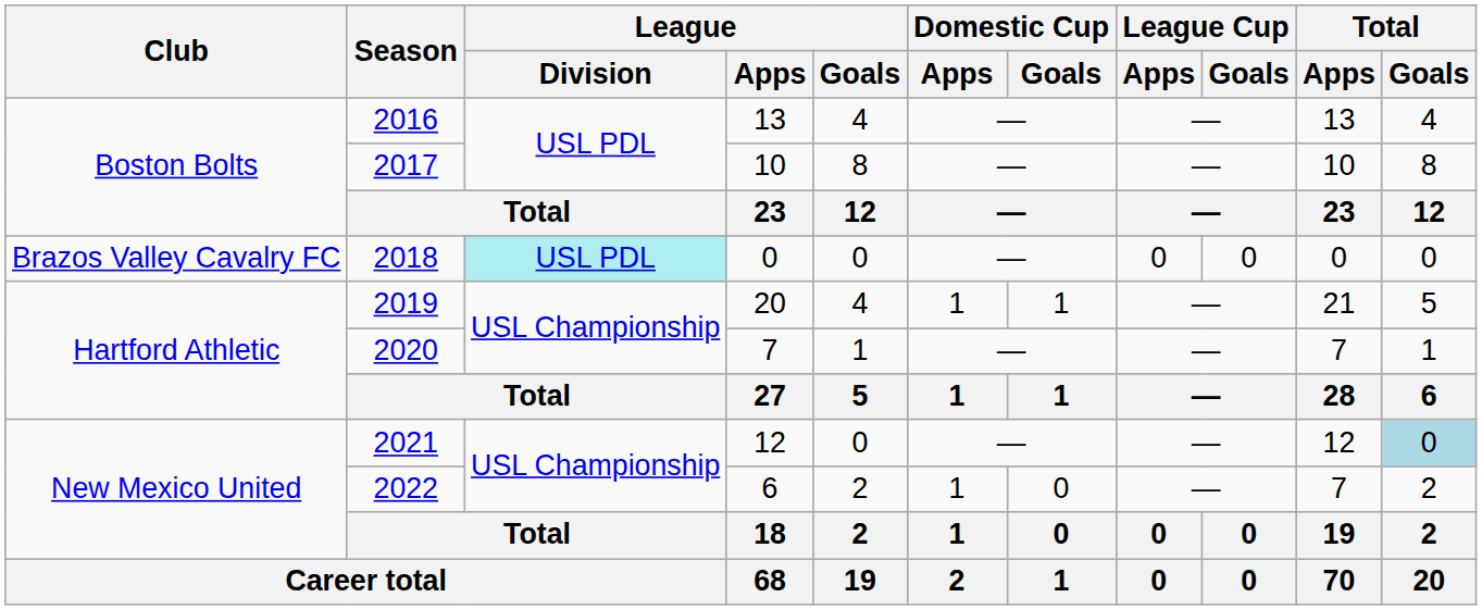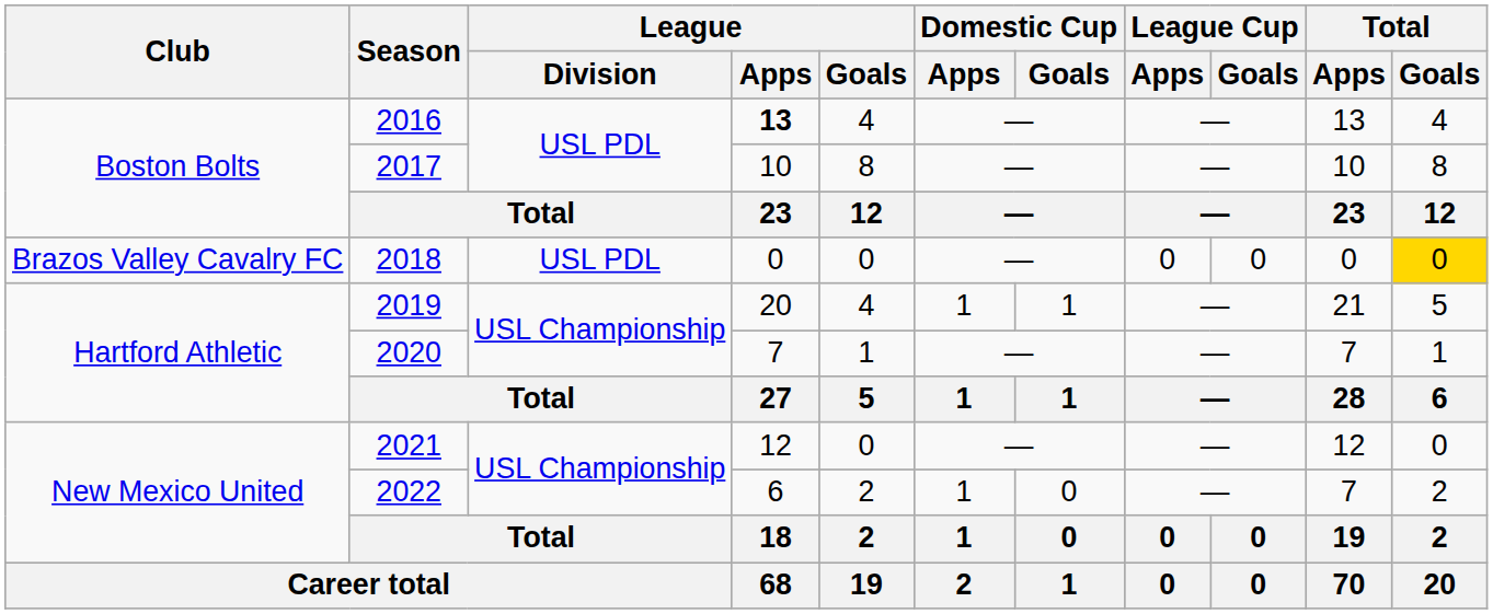2016 | League / Apps: normal -> bold
2018 | League / Division: paleturquoise background -> no background
2018 | Total / Goals: no background -> gold background
2021 | Total / Goals: lightblue background -> no background
